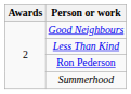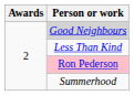Good Neighbours | Person or work: no background -> lightgrey background
Ron Pederson | Person or work: no background -> pink background
